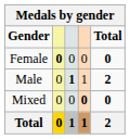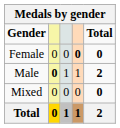Female | column 2: bold -> normal
Female | column 4: normal -> bold
Male | column 2: normal -> bold
Male | column 3: bold -> normal
Mixed | column 4: bold -> normal
